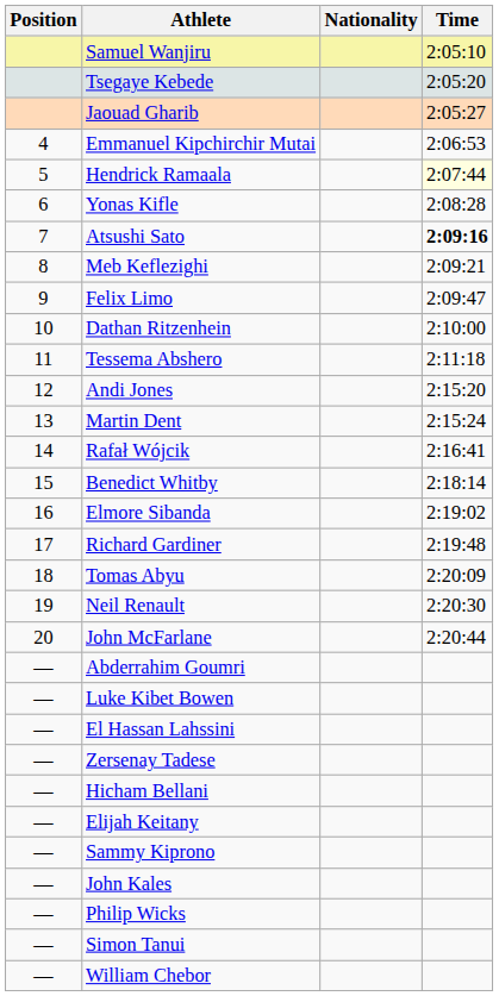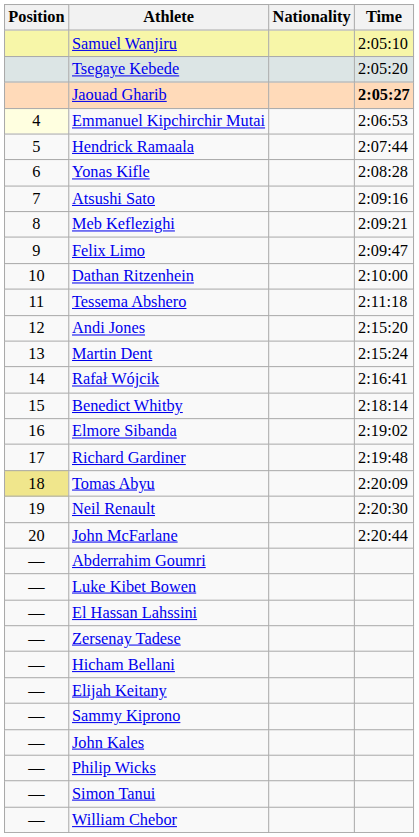Jaouad Gharib | Time: normal -> bold
Emmanuel Kipchirchir Mutai | Position: no background -> lightyellow background
Hendrick Ramaala | Time: lightyellow background -> no background
Atsushi Sato | Time: bold -> normal
Tomas Abyu | Position: no background -> khaki background
